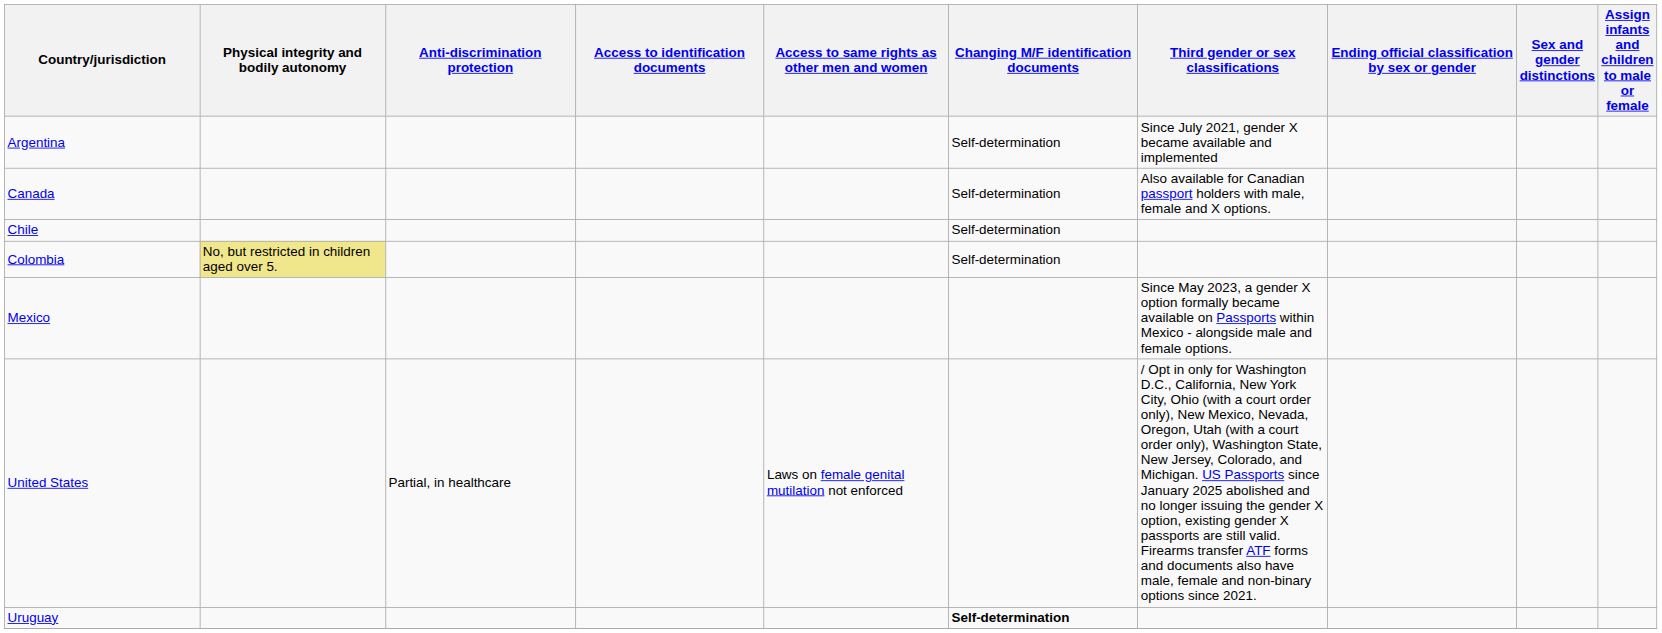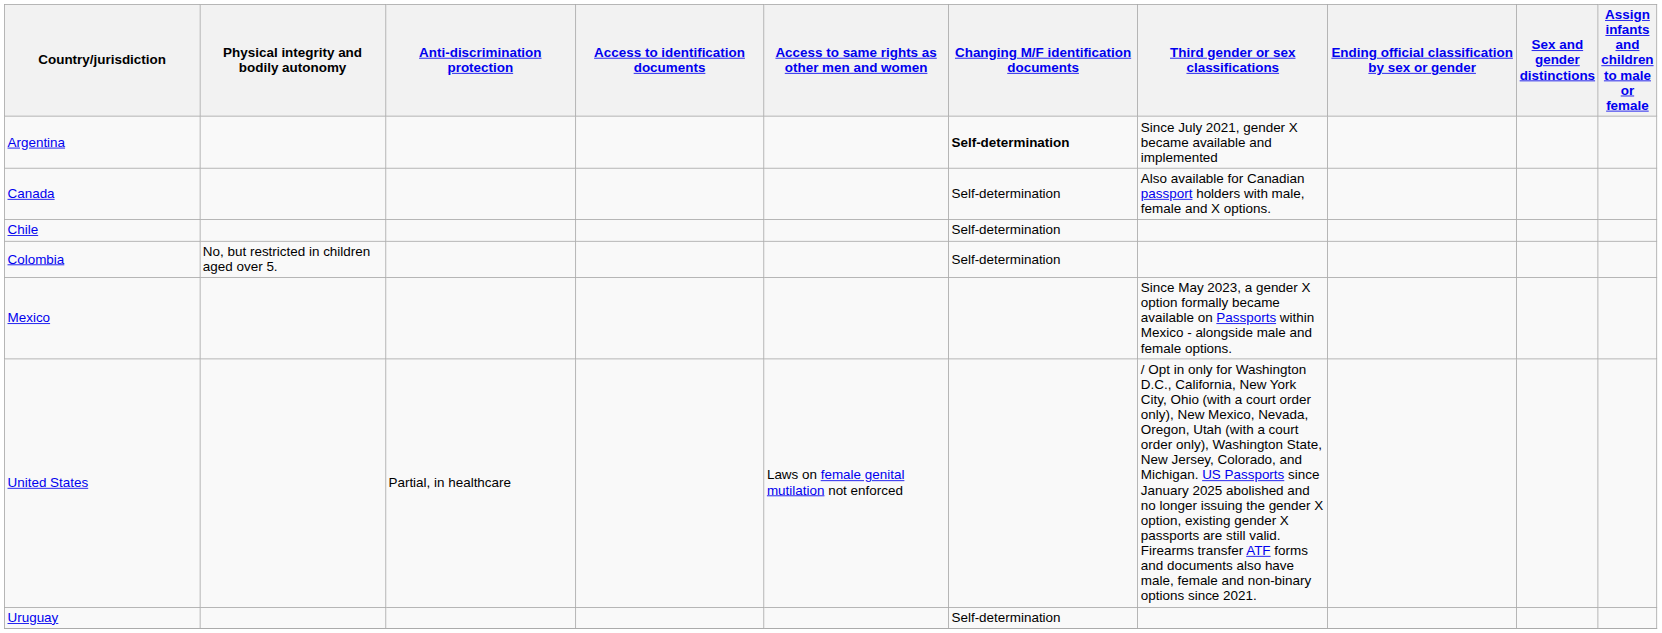Argentina | Changing M/F identification documents: normal -> bold
Colombia | Physical integrity and bodily autonomy: khaki background -> no background
Uruguay | Changing M/F identification documents: bold -> normal
